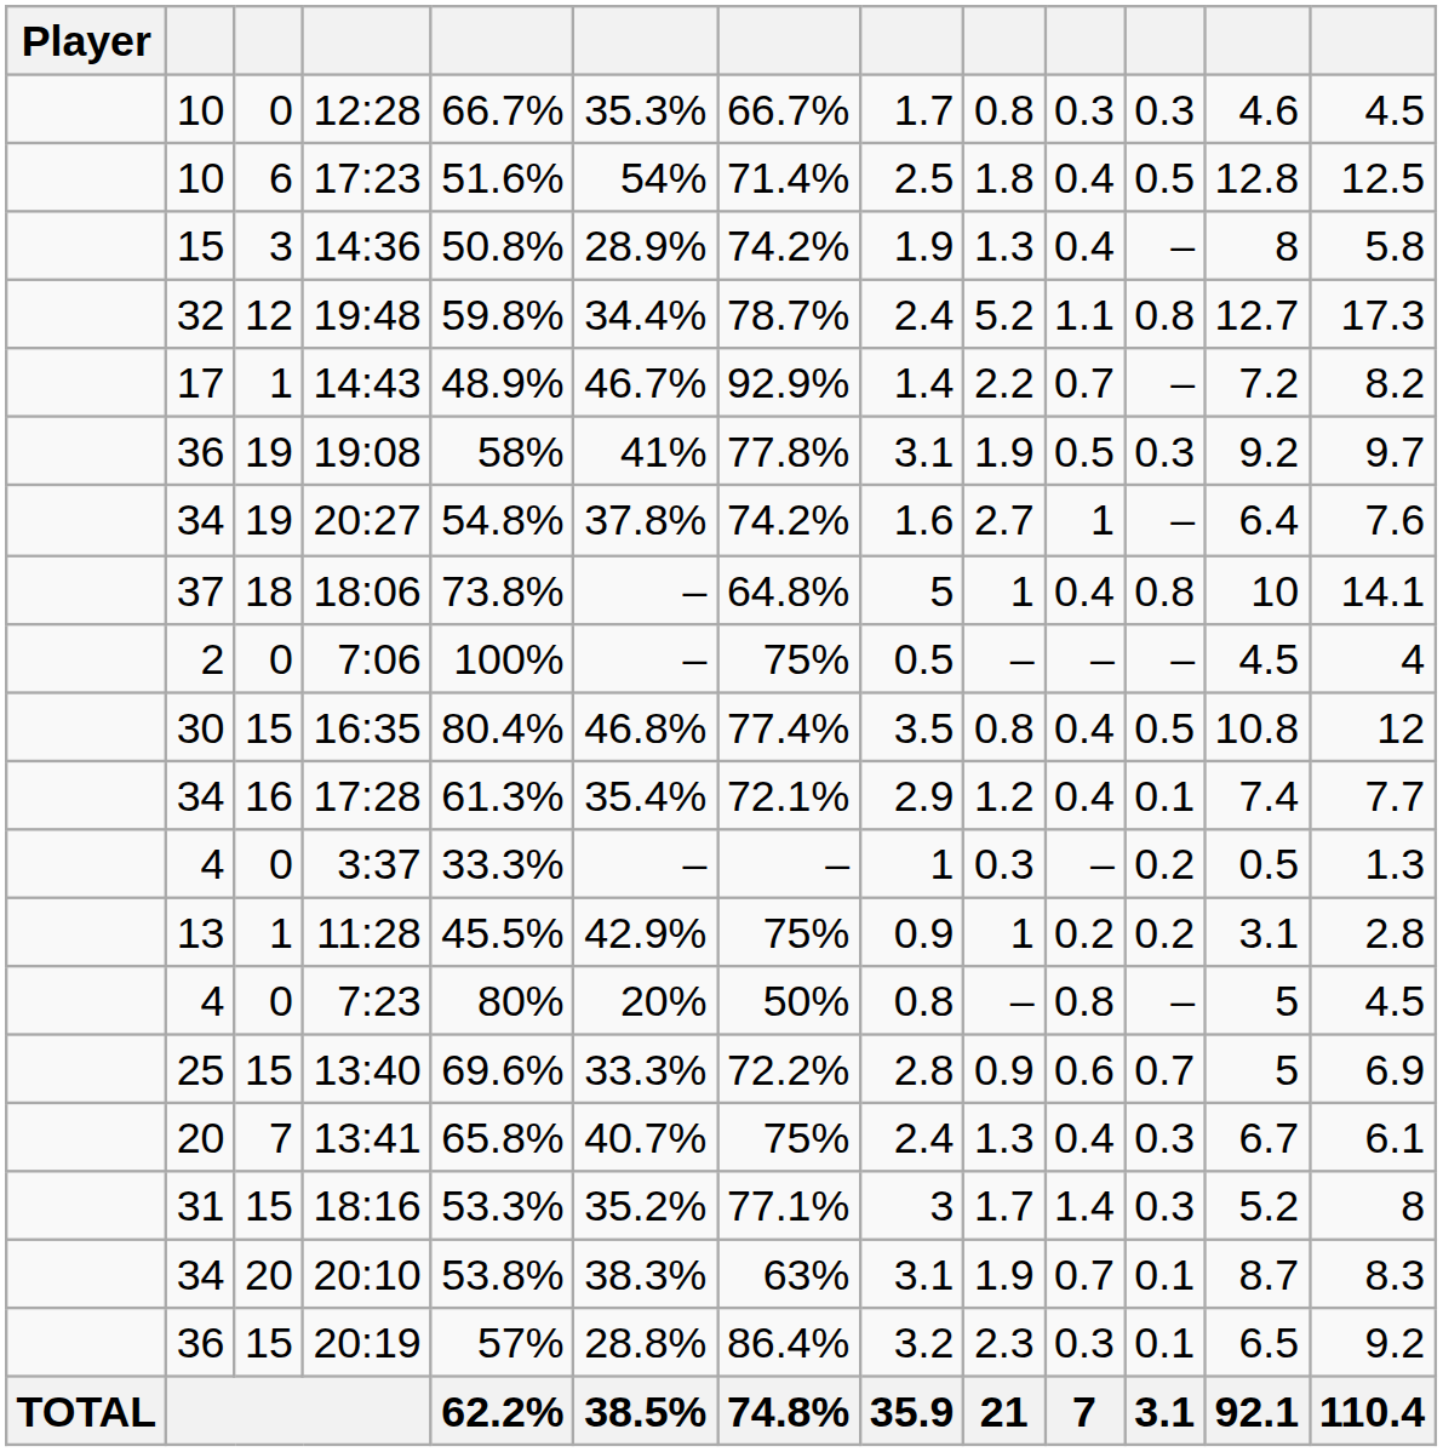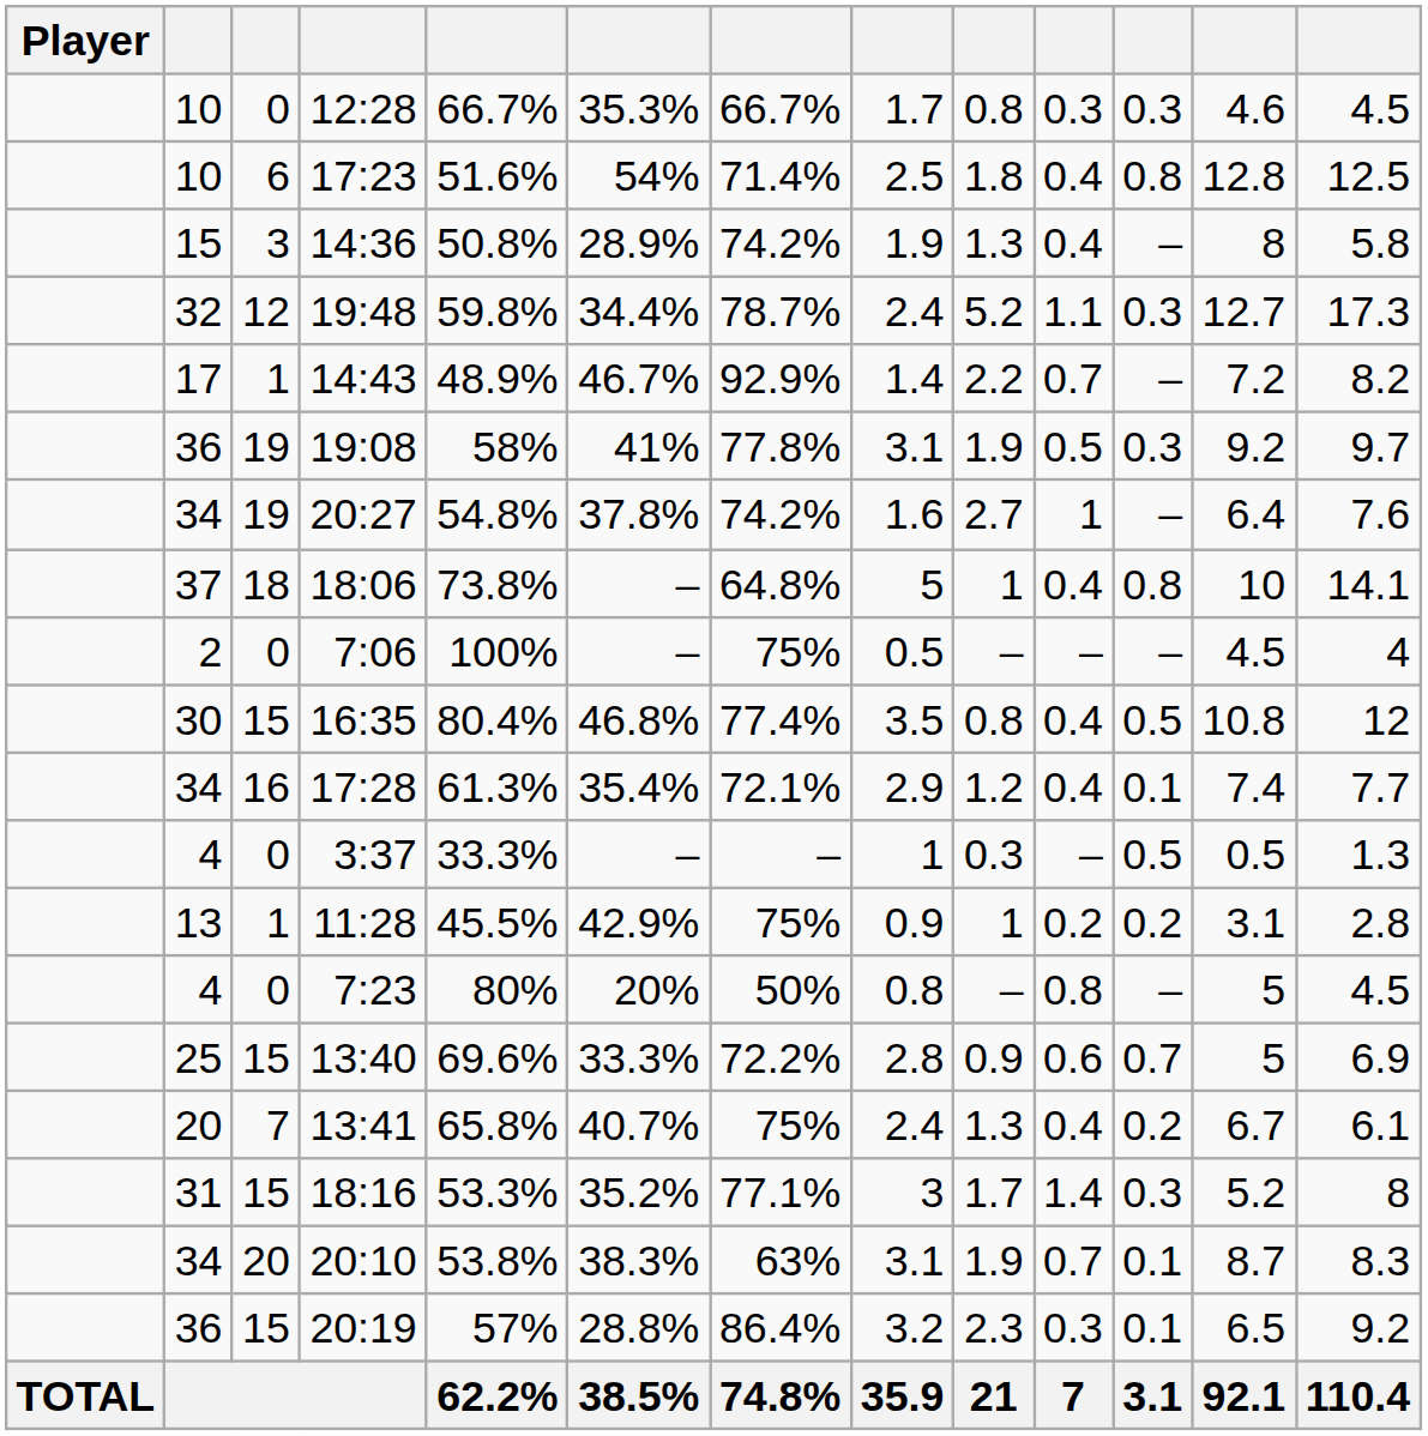17:23 | column 11: 0.5 -> 0.8
19:48 | column 11: 0.8 -> 0.3
3:37 | column 11: 0.2 -> 0.5
13:41 | column 11: 0.3 -> 0.2
